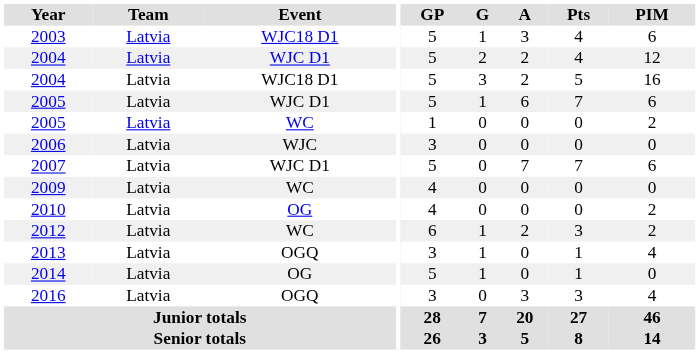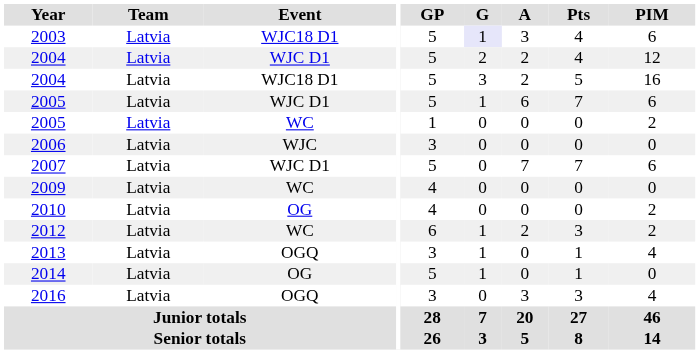2003 | G: no background -> lavender background
